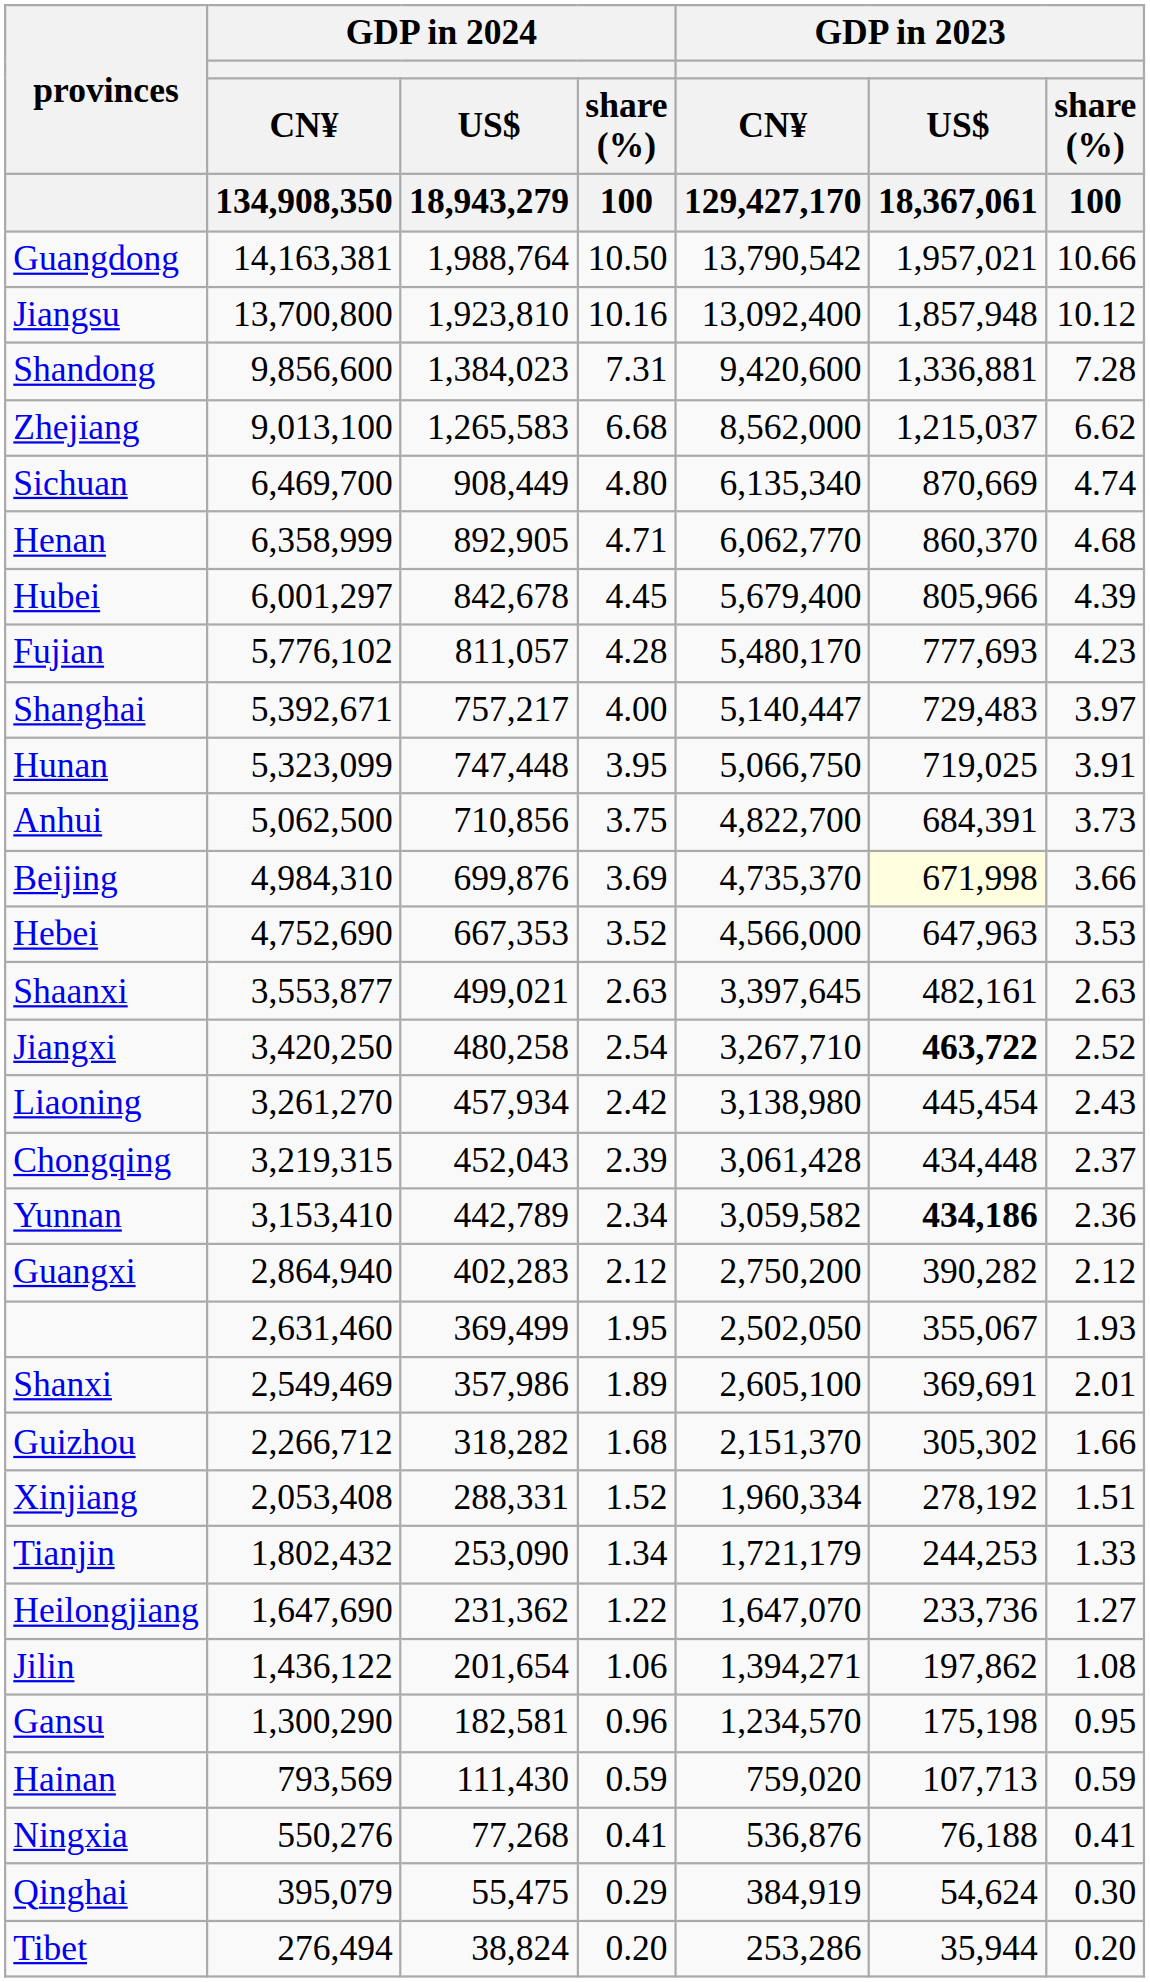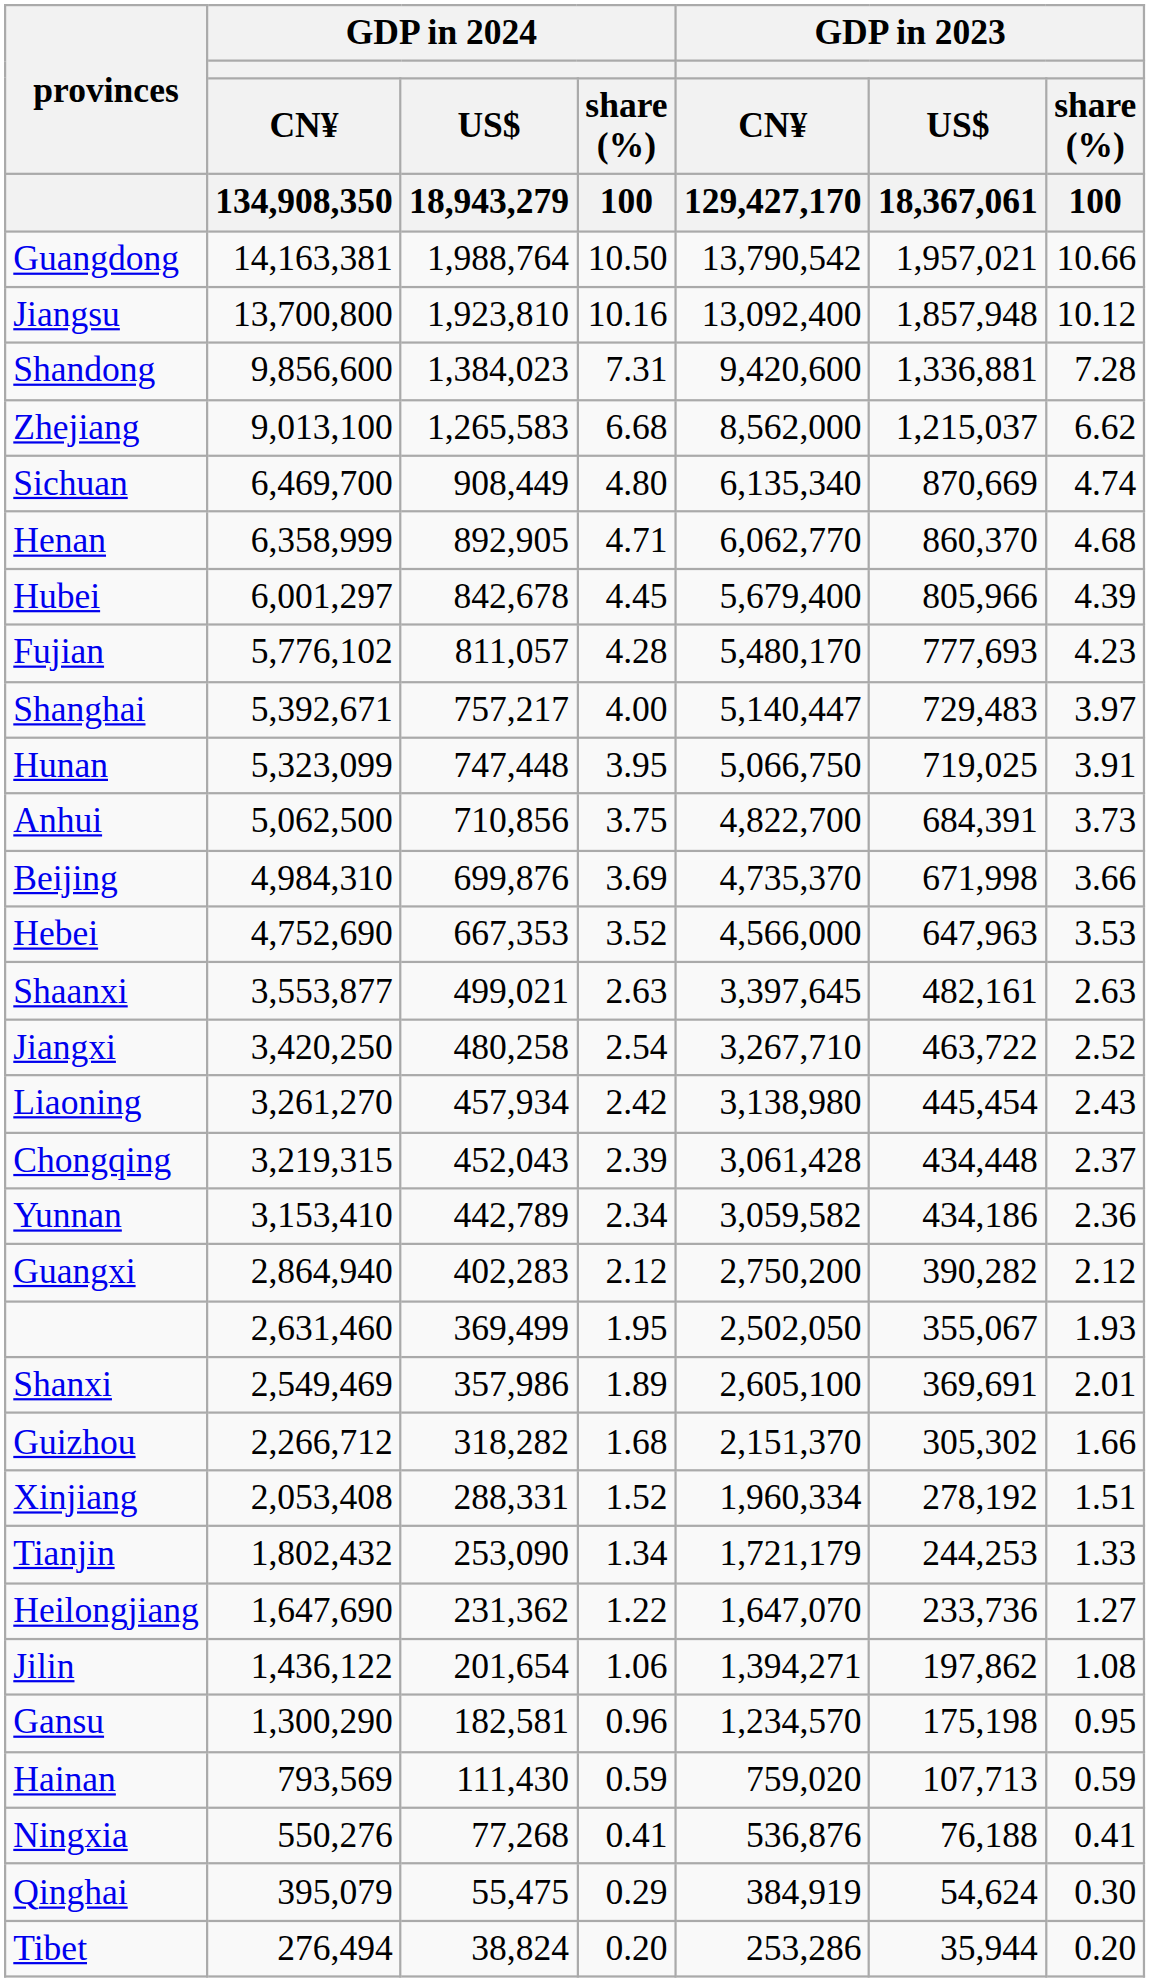Beijing | GDP in 2023 / US$ / 18,367,061: lightyellow background -> no background
Jiangxi | GDP in 2023 / US$ / 18,367,061: bold -> normal
Yunnan | GDP in 2023 / US$ / 18,367,061: bold -> normal
